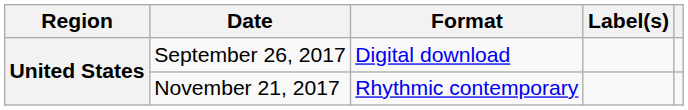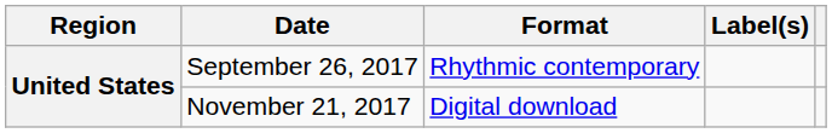September 26, 2017 | Format: Digital download -> Rhythmic contemporary
November 21, 2017 | Format: Rhythmic contemporary -> Digital download
